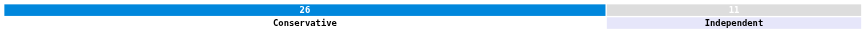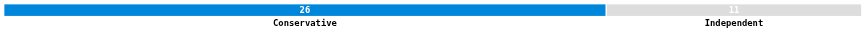Conservative | 11: lavender background -> no background
